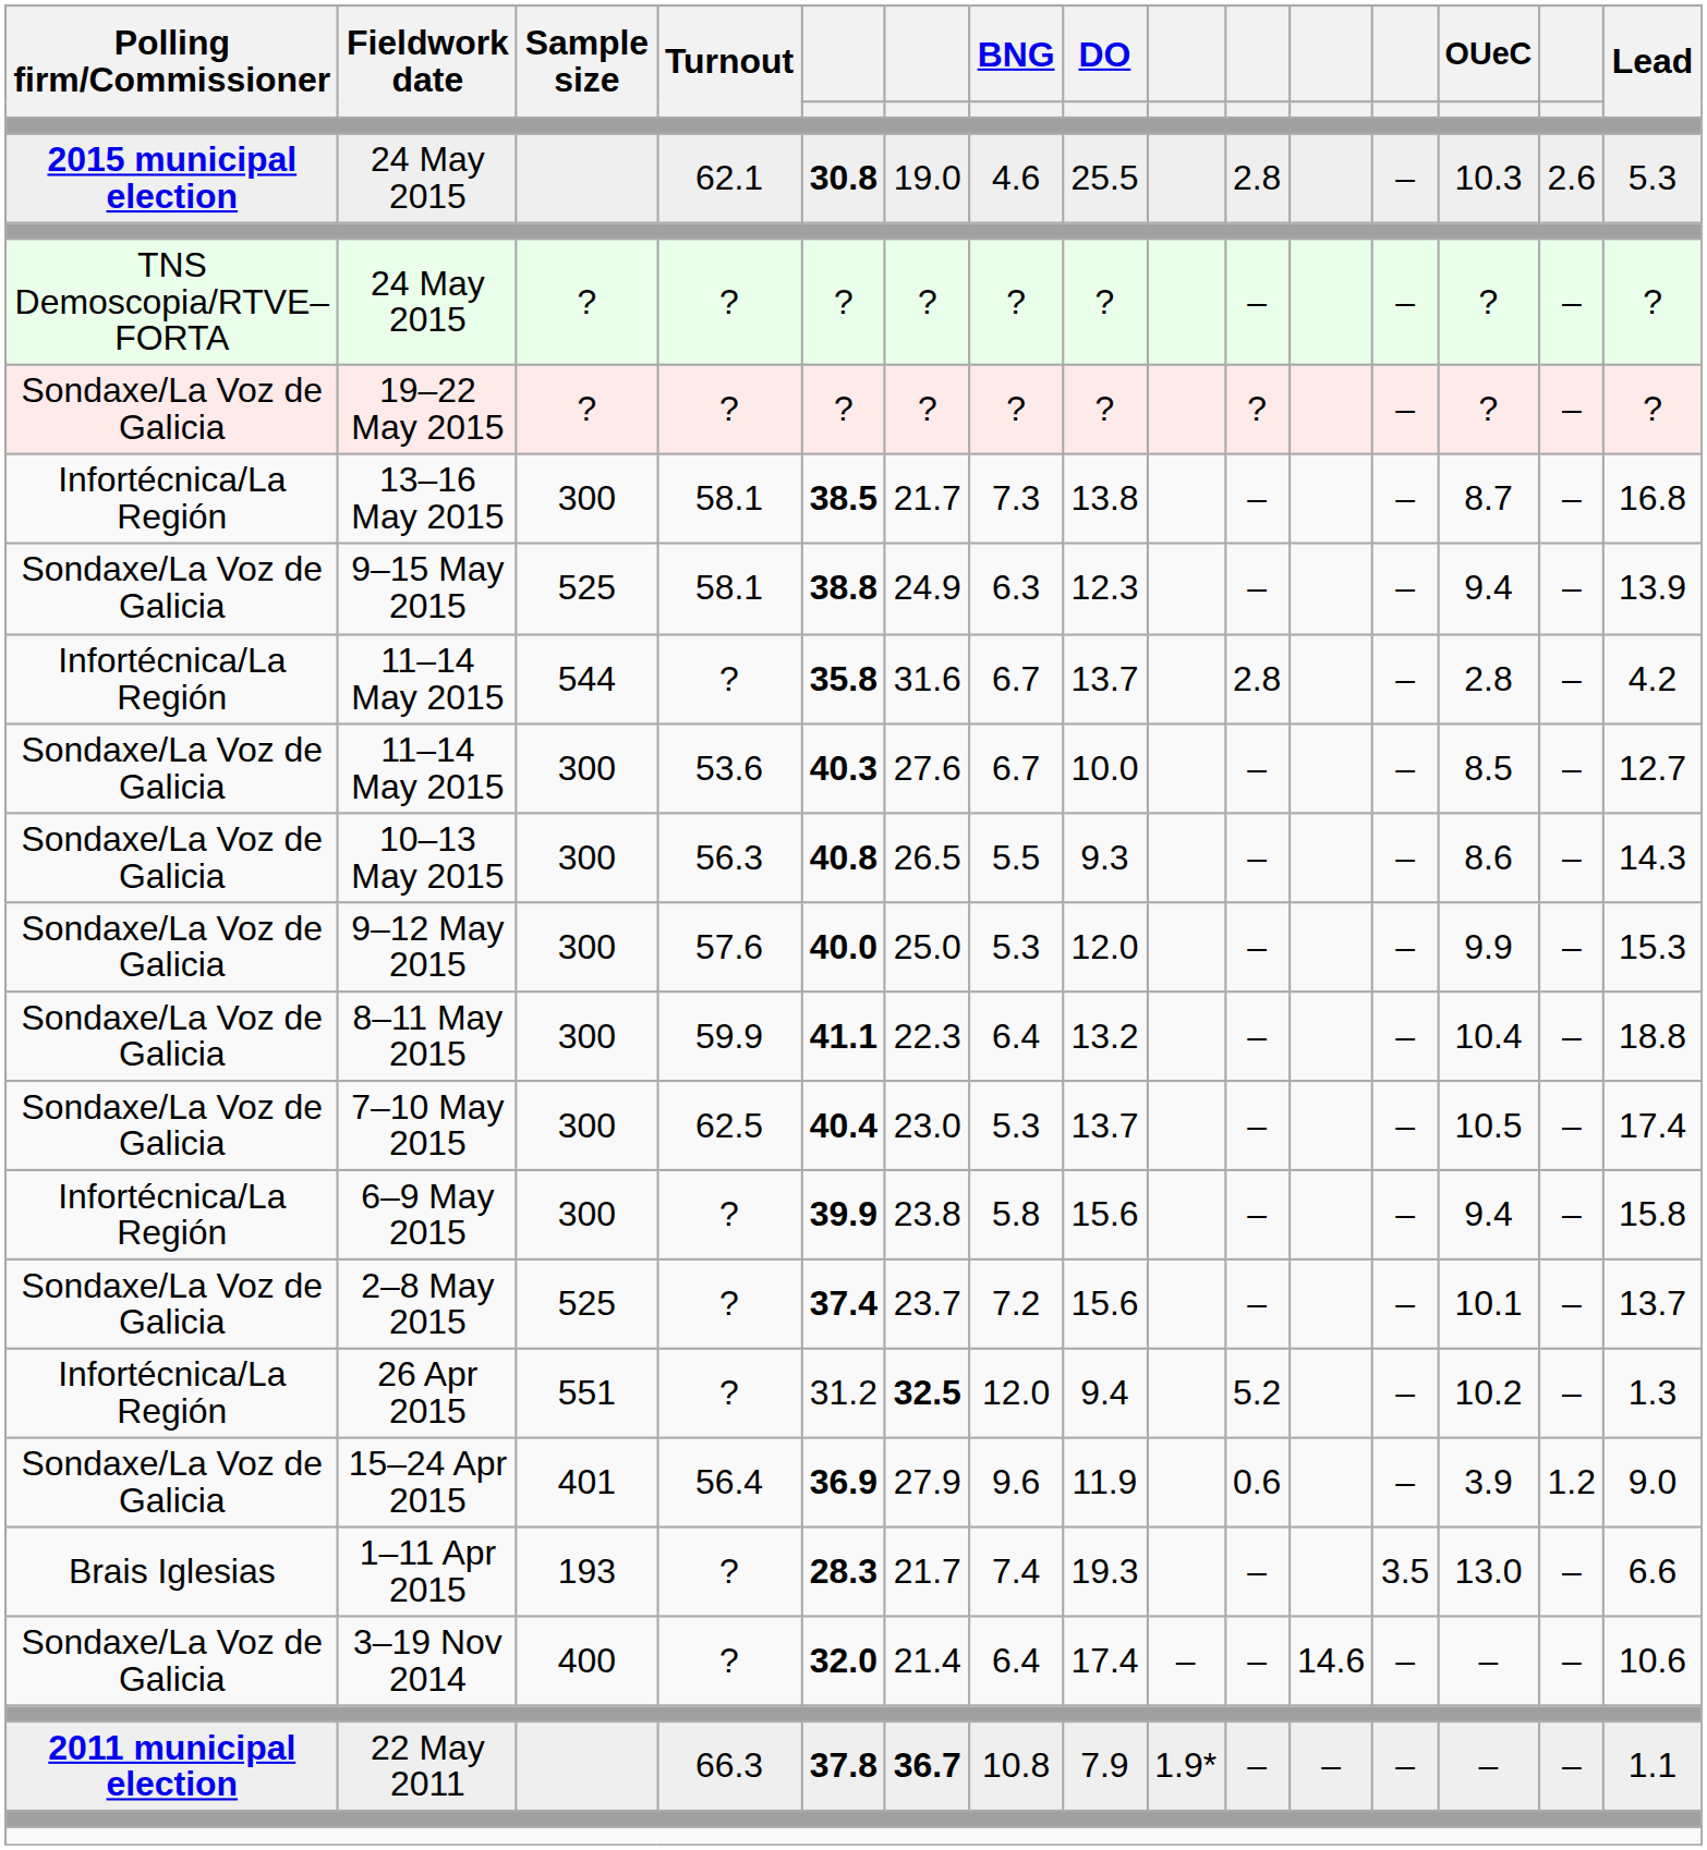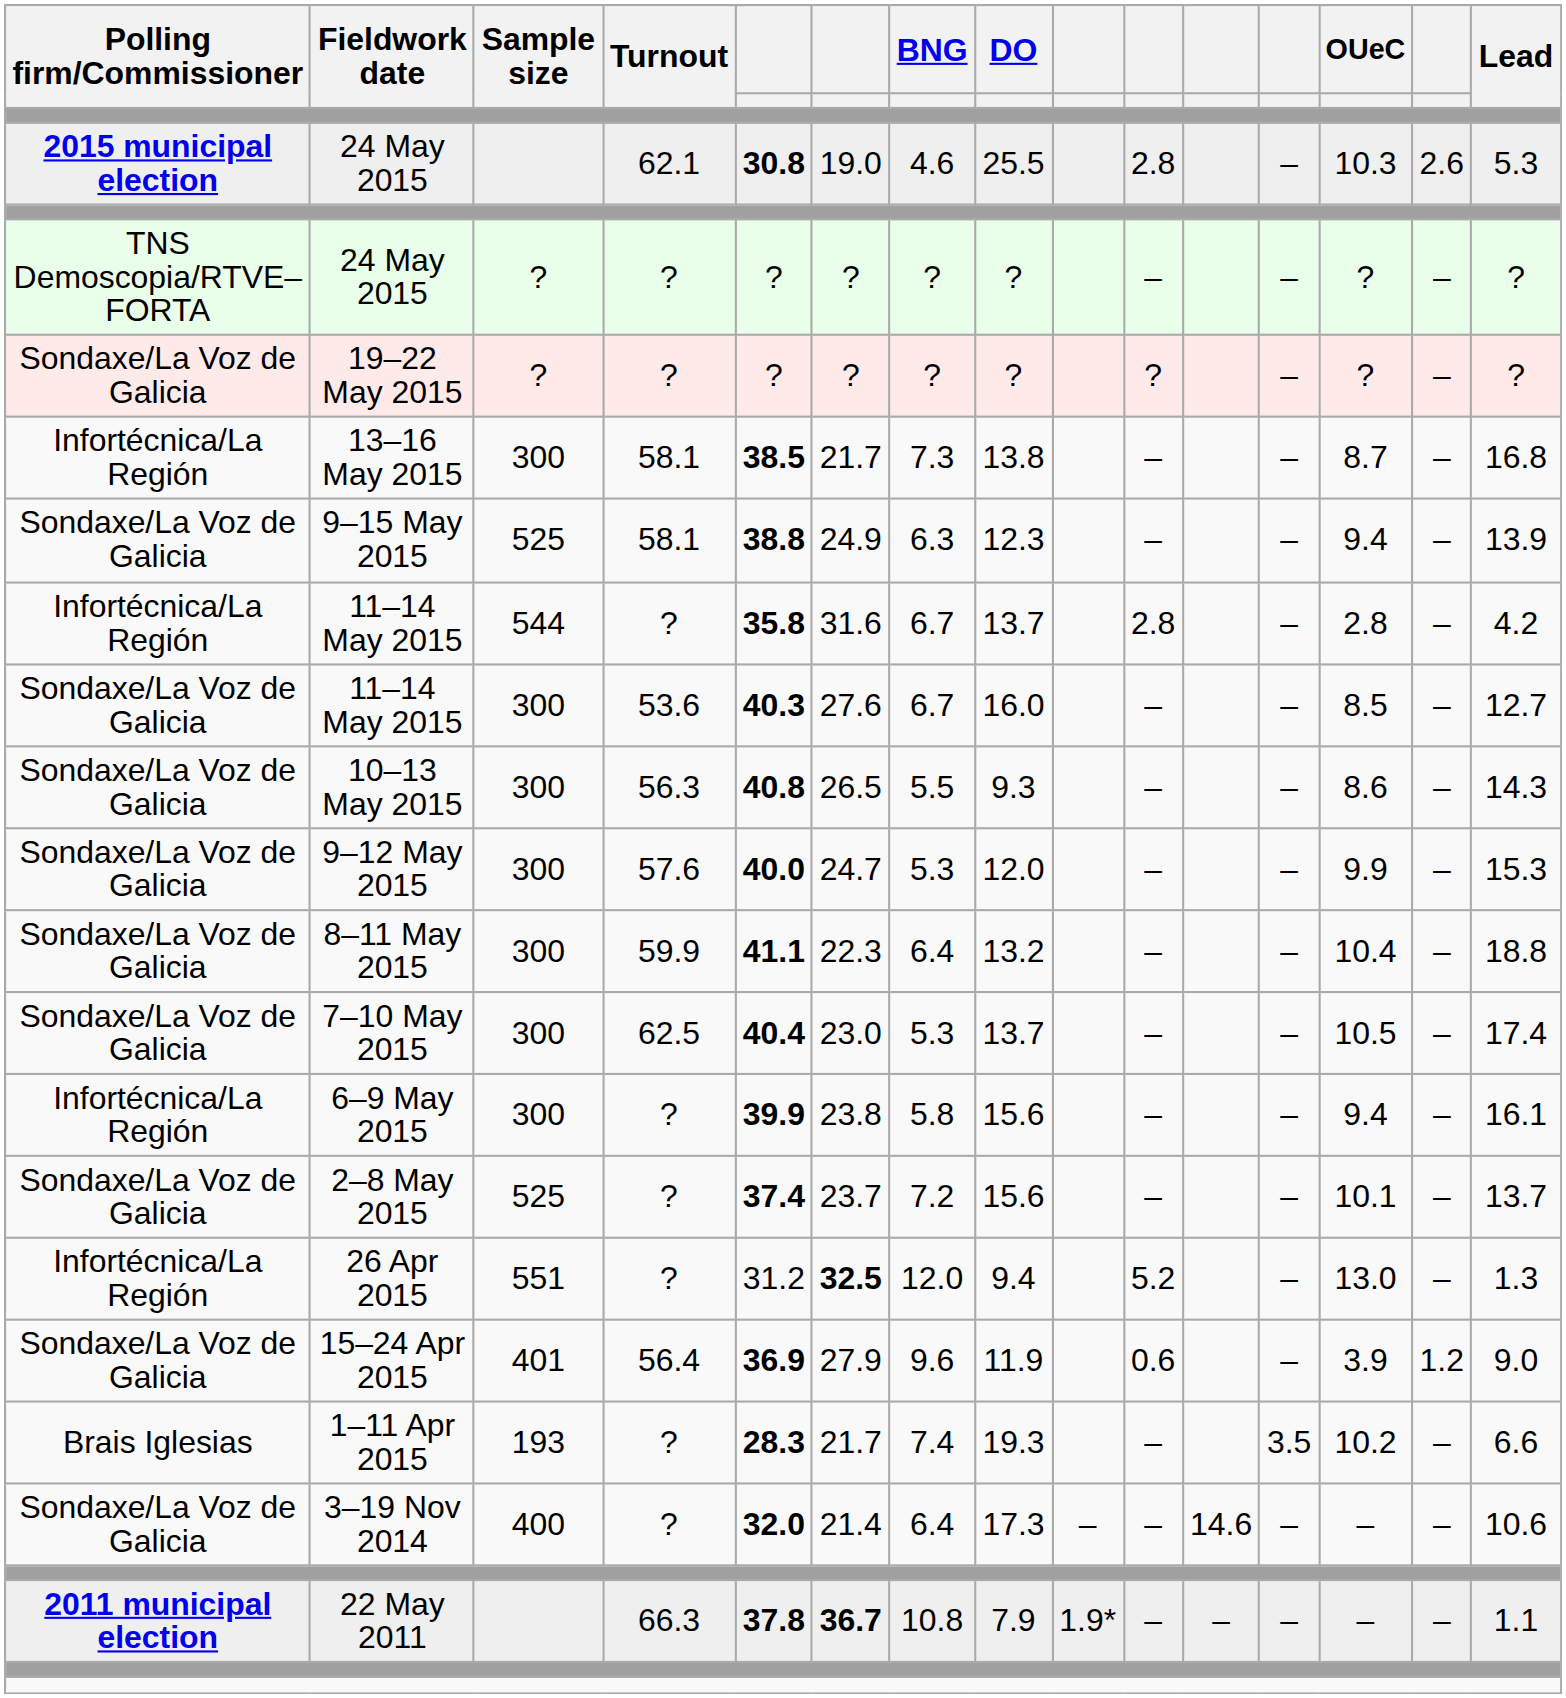11–14 May 2015 / 53.6 | DO: 10.0 -> 16.0
9–12 May 2015 | column 6: 25.0 -> 24.7
6–9 May 2015 | Lead: 15.8 -> 16.1
26 Apr 2015 | OUeC: 10.2 -> 13.0
1–11 Apr 2015 | OUeC: 13.0 -> 10.2
3–19 Nov 2014 | DO: 17.4 -> 17.3
